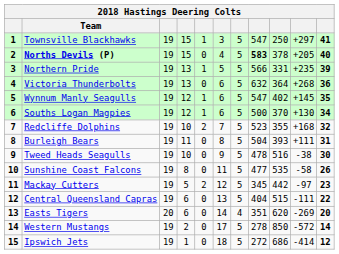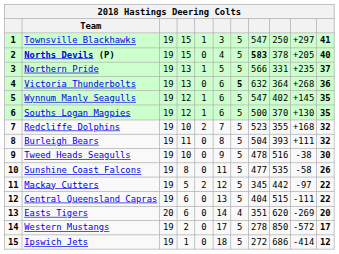Northern Pride | column 11: 39 -> 37
Victoria Thunderbolts | column 7: normal -> bold
Souths Logan Magpies | column 11: 34 -> 35
Burleigh Bears | column 11: 31 -> 32
Mackay Cutters | column 11: 23 -> 22
Western Mustangs | column 11: 14 -> 17
